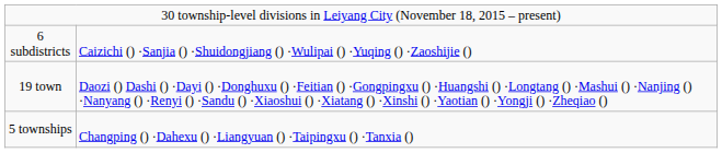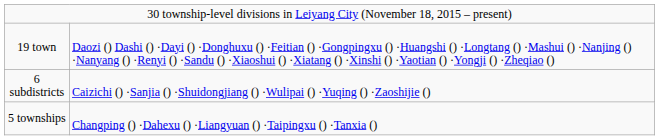rows swapped: 6 subdistricts <-> 19 town
